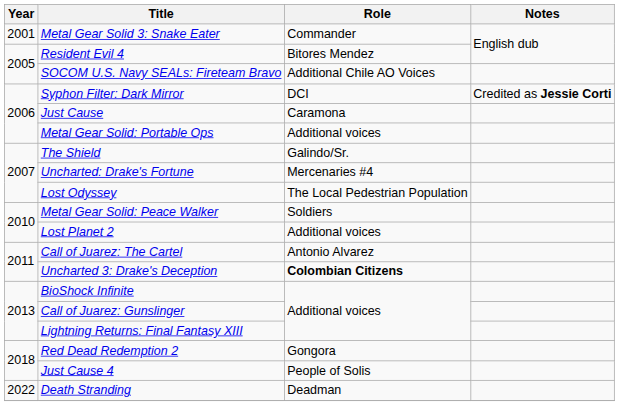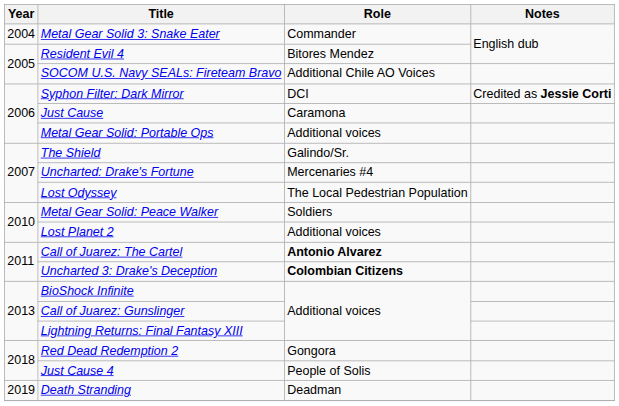Metal Gear Solid 3: Snake Eater | Year: 2001 -> 2004
Call of Juarez: The Cartel | Role: normal -> bold
Death Stranding | Year: 2022 -> 2019
